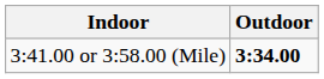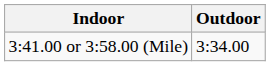3:41.00 or 3:58.00 (Mile) | Outdoor: bold -> normal
